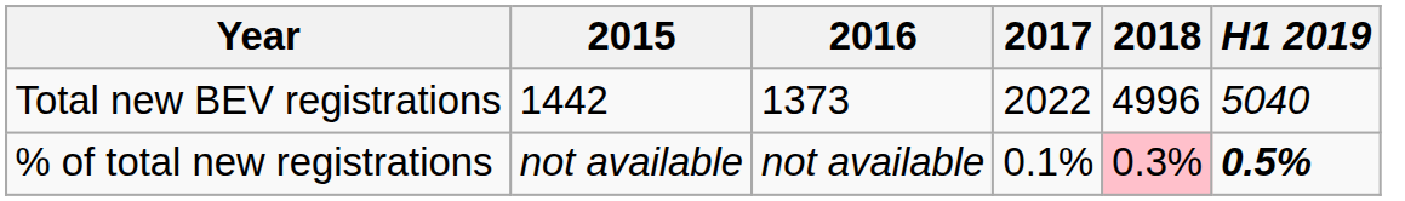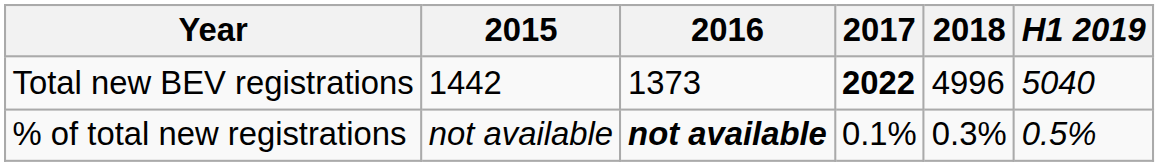row 2 | 2017: normal -> bold
row 3 | 2016: normal -> bold
row 3 | 2018: pink background -> no background
row 3 | H1 2019: bold -> normal
